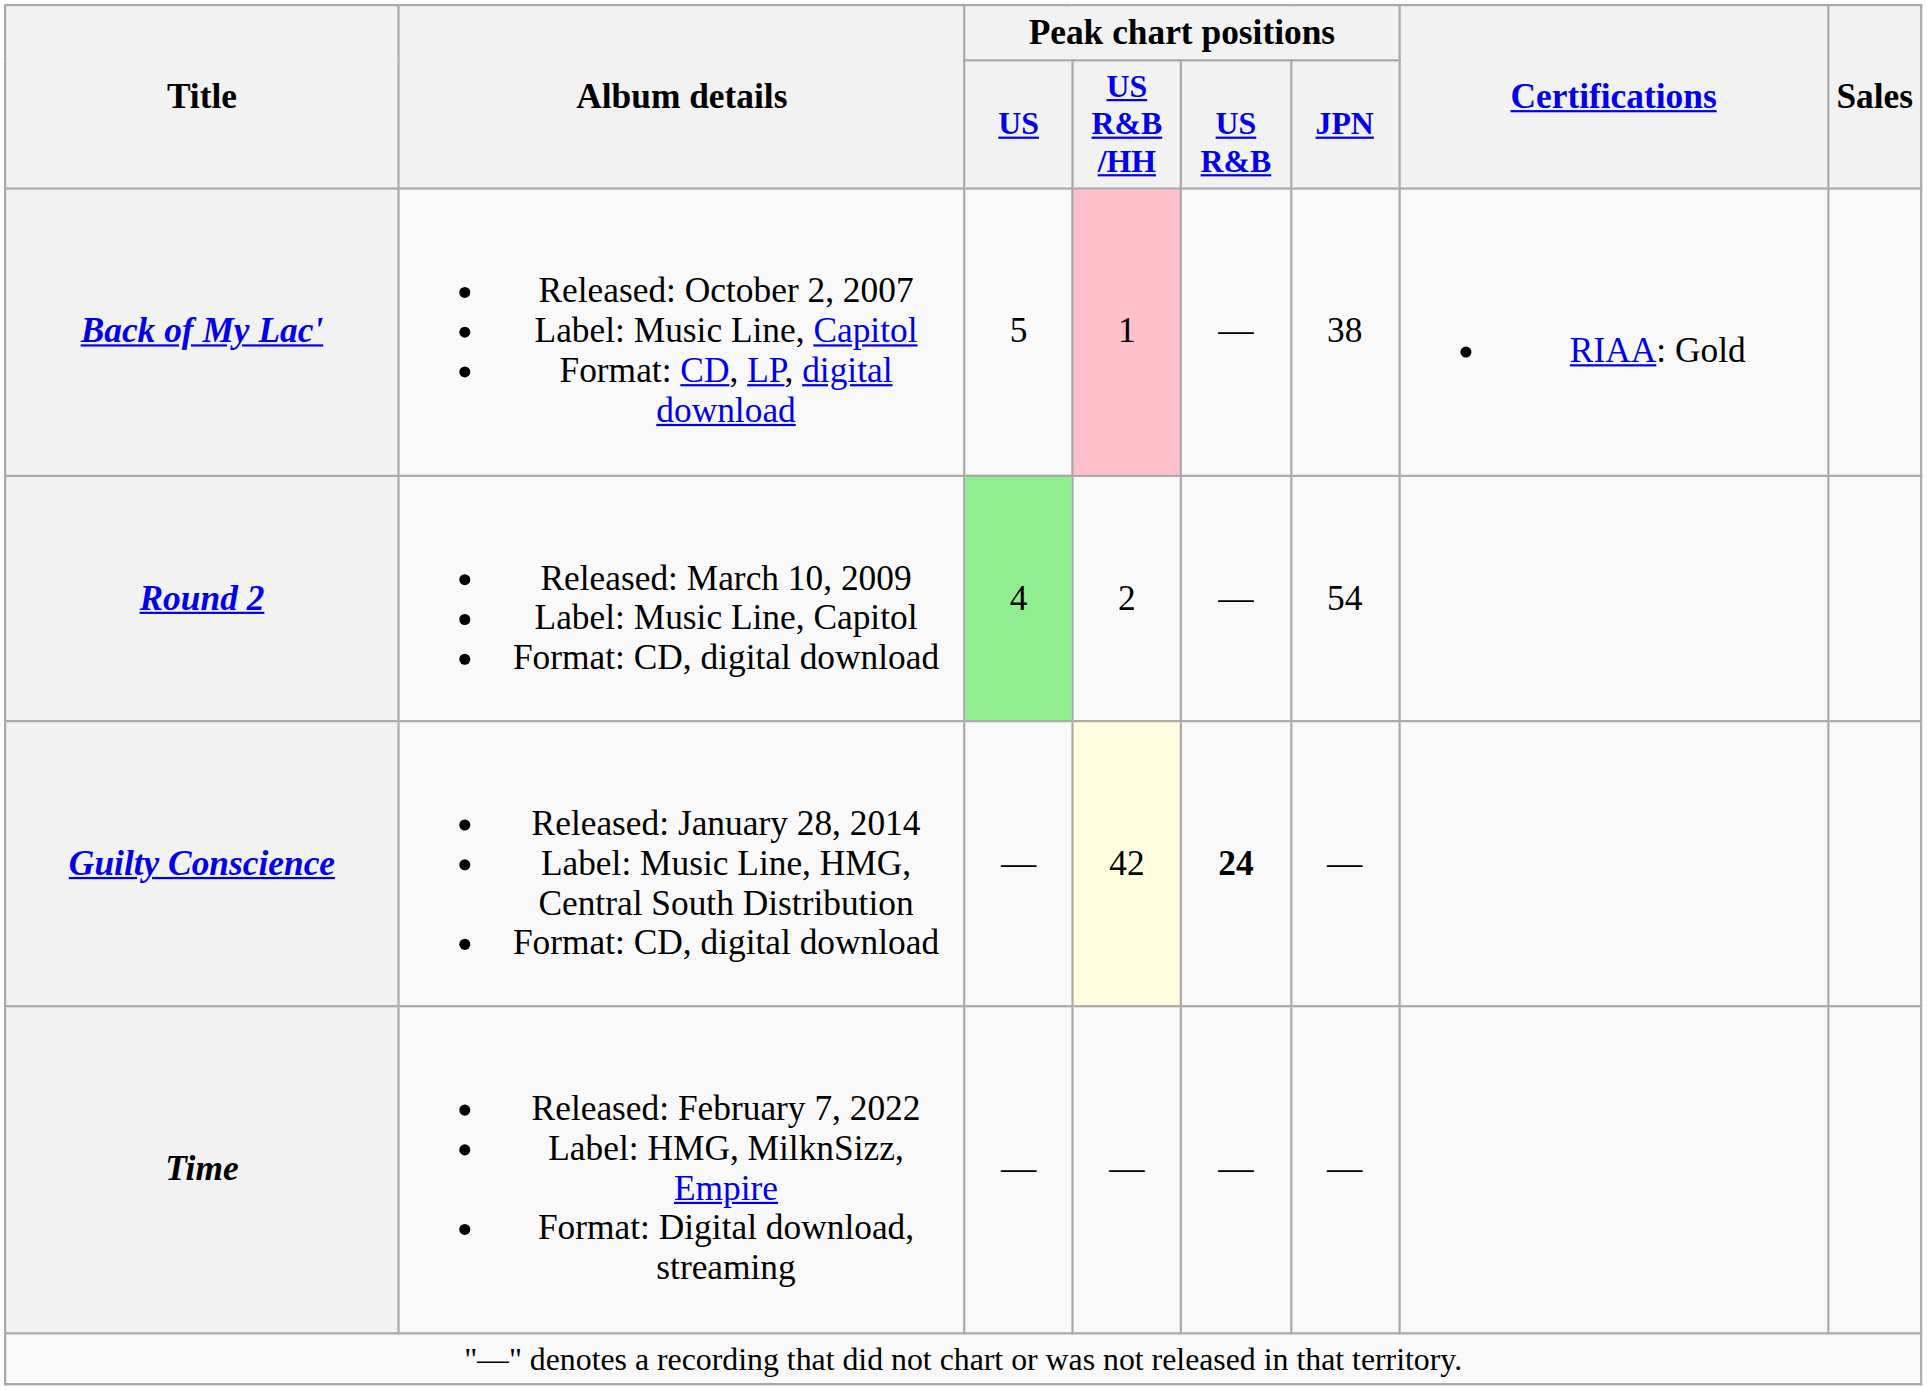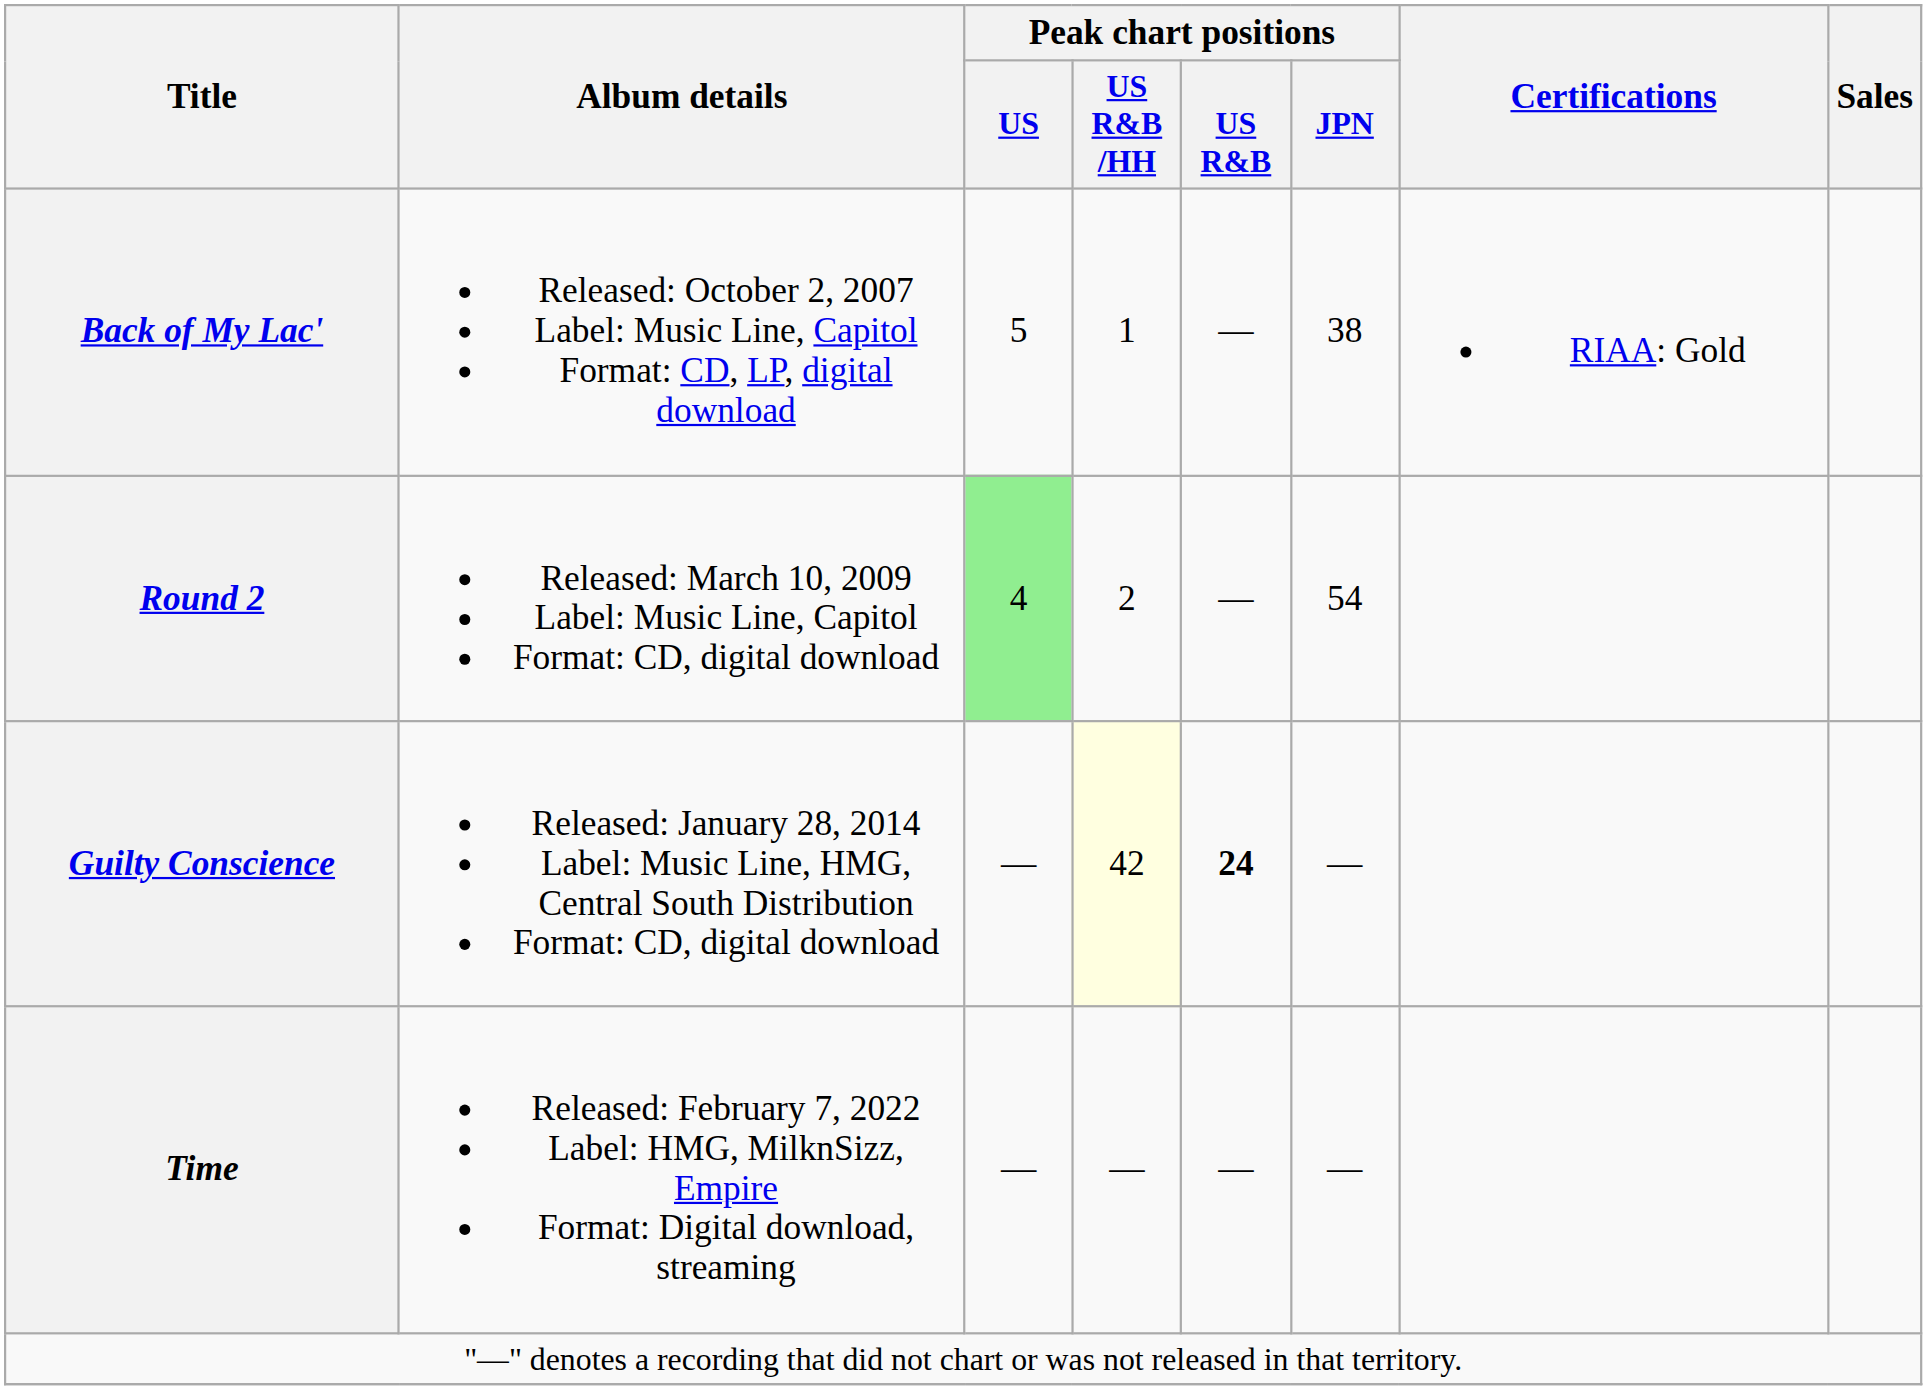Back of My Lac' | Peak chart positions / US R&B /HH: pink background -> no background
